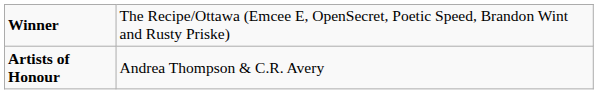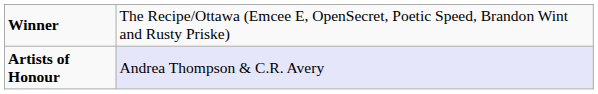Artists of Honour | column 2: no background -> lavender background
